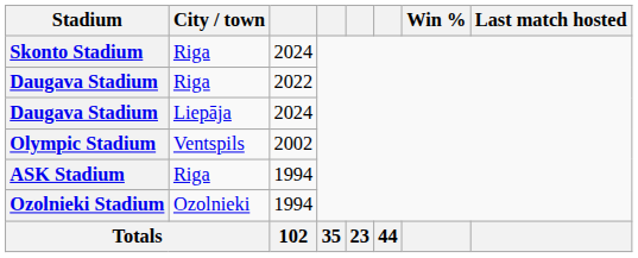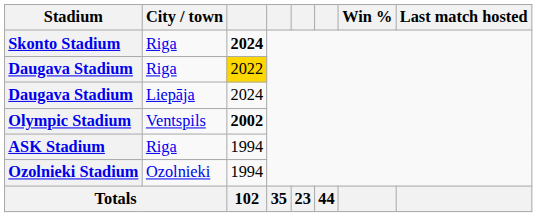Skonto Stadium | column 3: normal -> bold
Daugava Stadium / Riga | column 3: no background -> gold background
Olympic Stadium | column 3: normal -> bold
